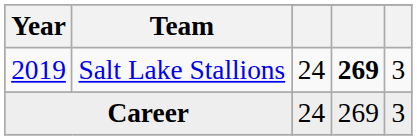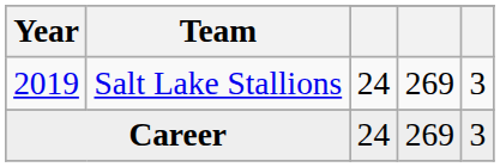2019 | column 4: bold -> normal
